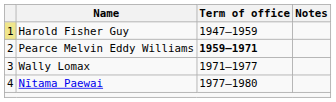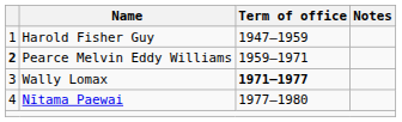Harold Fisher Guy | column 1: khaki background -> no background
Pearce Melvin Eddy Williams | column 1: normal -> bold
Pearce Melvin Eddy Williams | Term of office: bold -> normal
Wally Lomax | Term of office: normal -> bold
